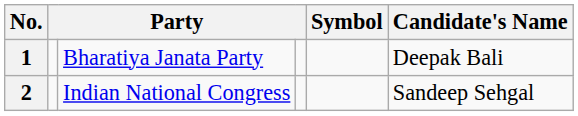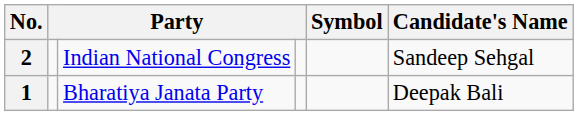rows swapped: 1 <-> 2
